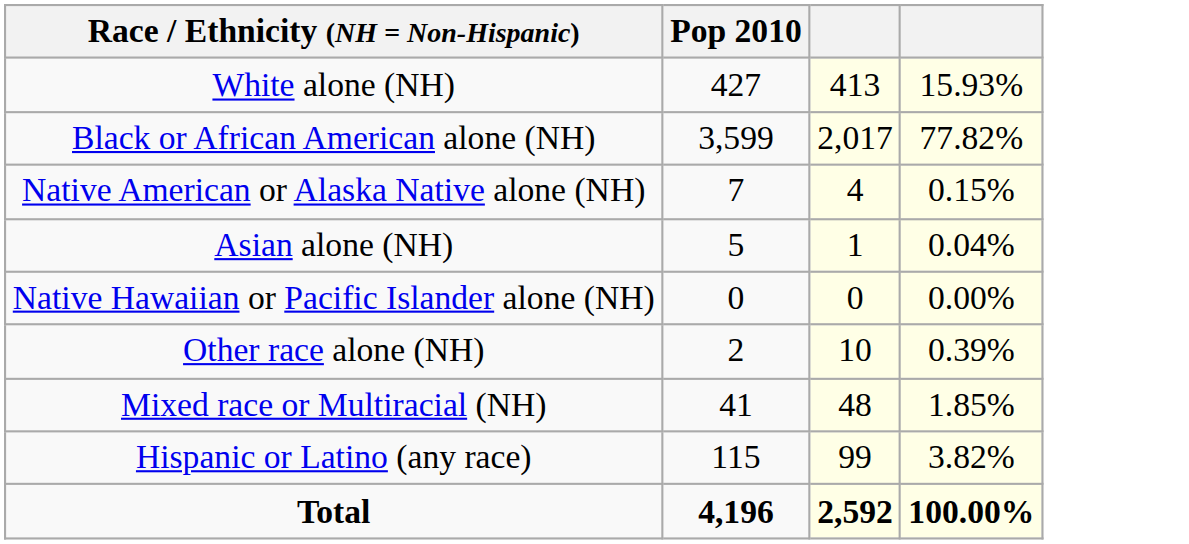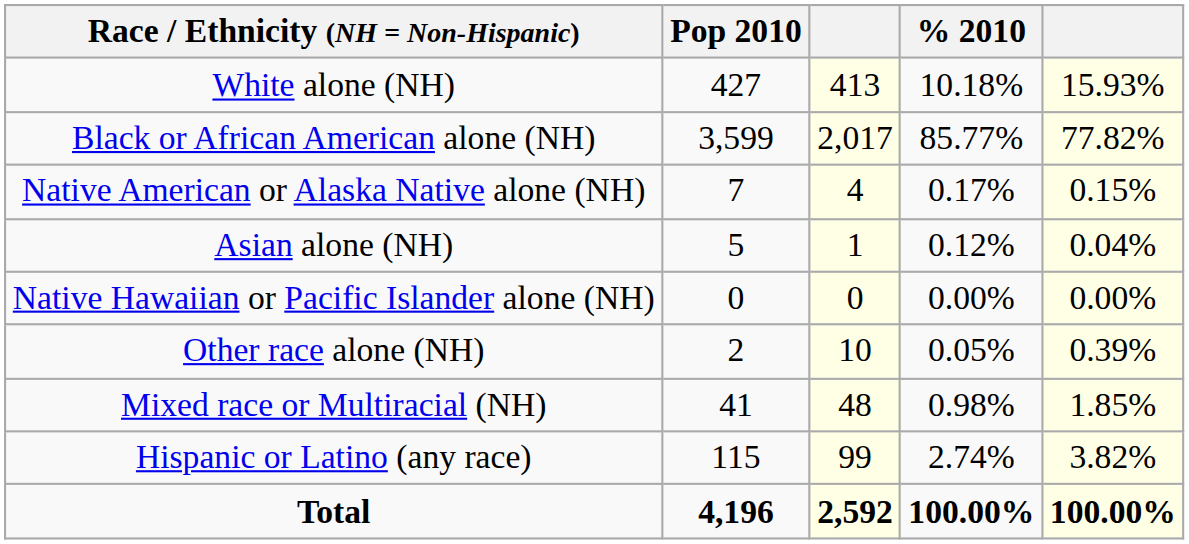+ column: % 2010 | 10.18% | 85.77% | 0.17% | 0.12% | 0.00% | 0.05% | 0.98% | 2.74% | 100.00%
